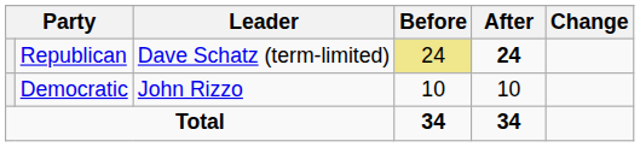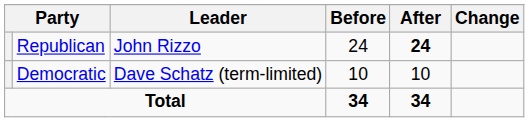Republican | Leader: Dave Schatz (term-limited) -> John Rizzo
Republican | Before: khaki background -> no background
Democratic | Leader: John Rizzo -> Dave Schatz (term-limited)
